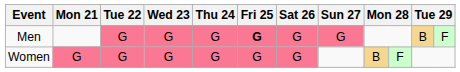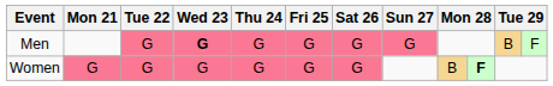Men | Wed 23: normal -> bold
Men | Fri 25: bold -> normal
Women | column 10: normal -> bold
